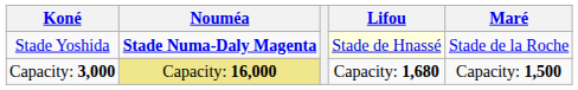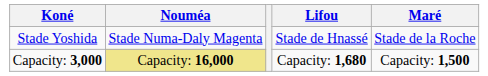Stade Yoshida | Nouméa: bold -> normal
Stade Yoshida | Lifou: lightyellow background -> no background
